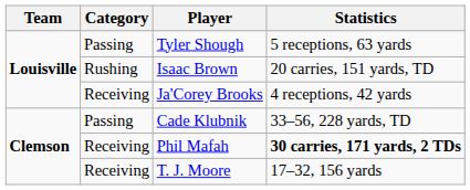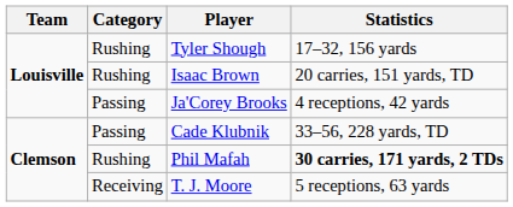Tyler Shough | Category: Passing -> Rushing
Tyler Shough | Statistics: 5 receptions, 63 yards -> 17–32, 156 yards
Ja'Corey Brooks | Category: Receiving -> Passing
Phil Mafah | Category: Receiving -> Rushing
T. J. Moore | Statistics: 17–32, 156 yards -> 5 receptions, 63 yards
